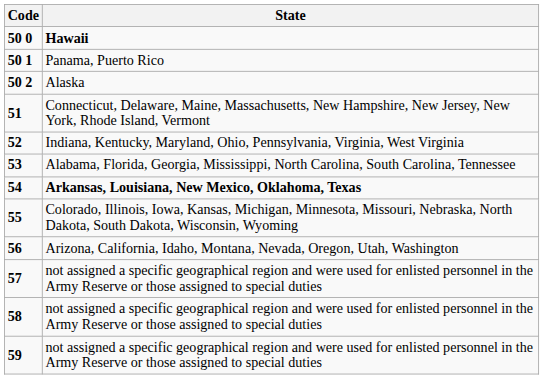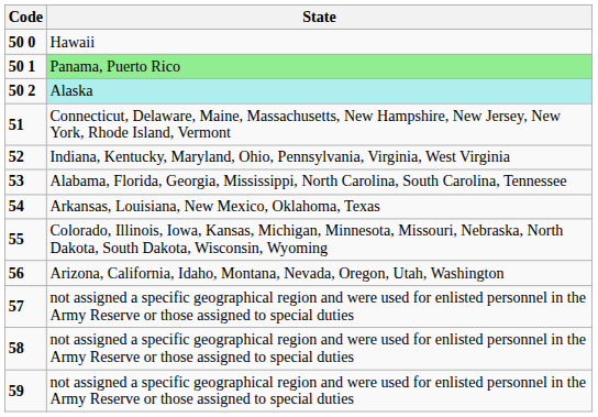50 0 | State: bold -> normal
50 1 | State: no background -> lightgreen background
50 2 | State: no background -> paleturquoise background
54 | State: bold -> normal
